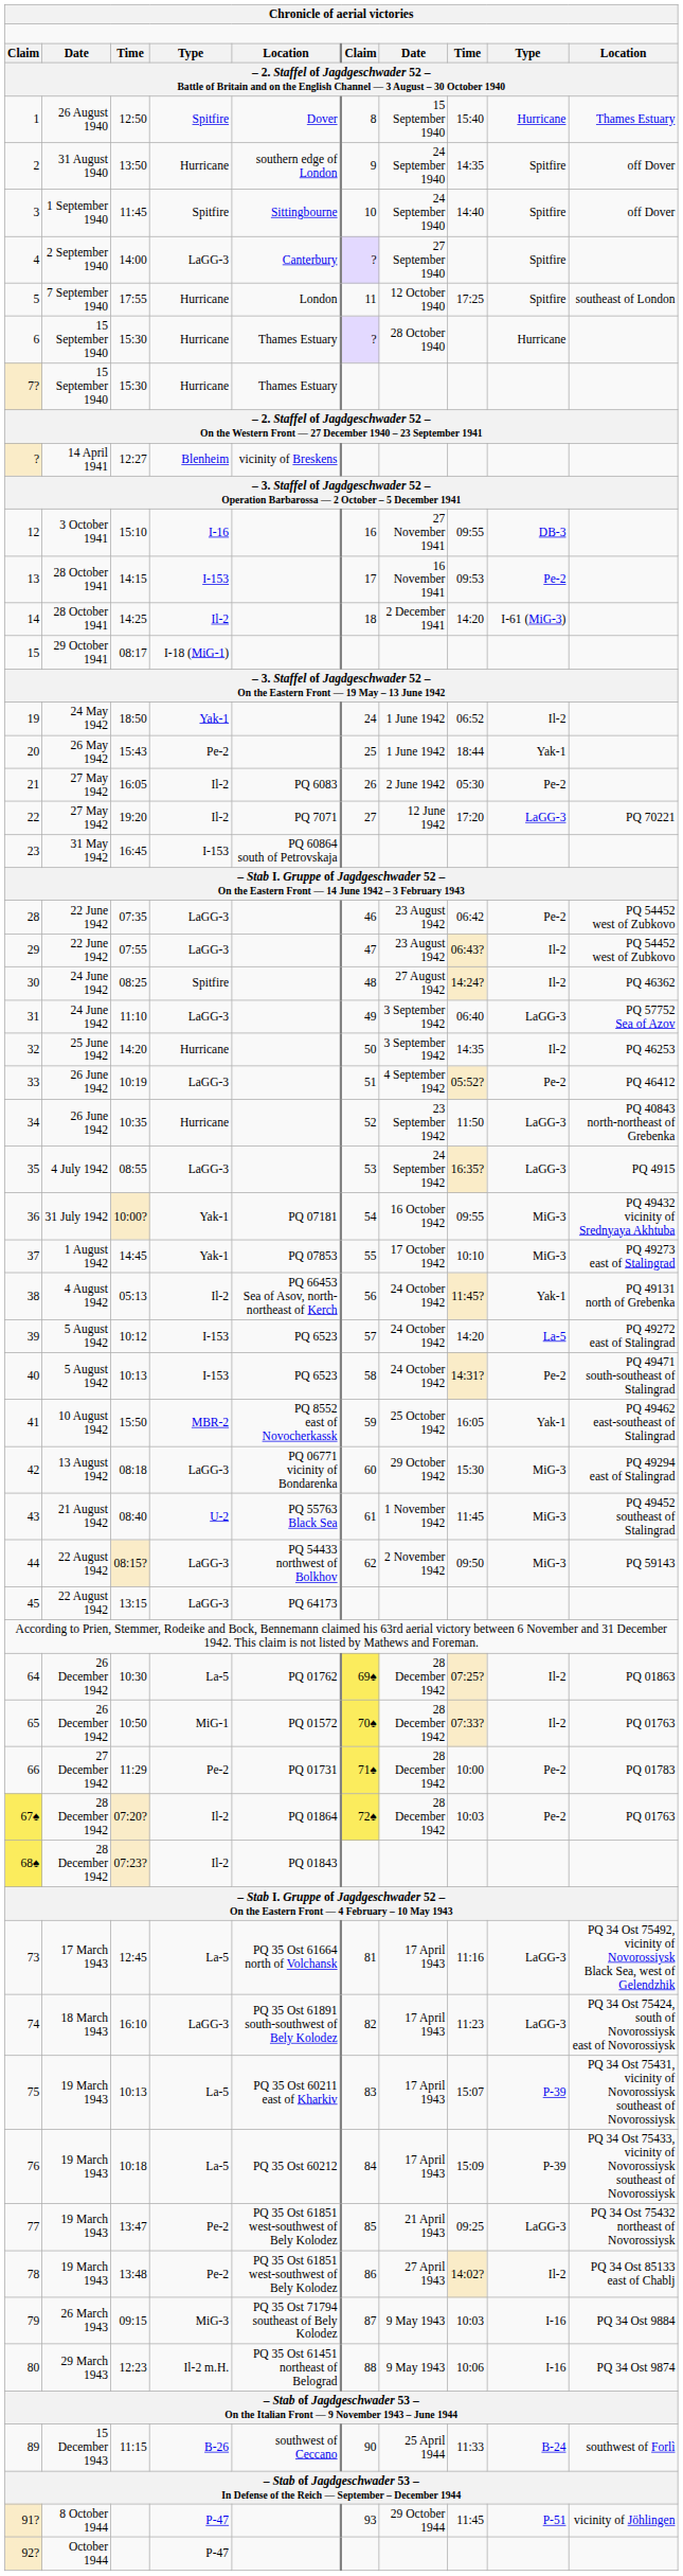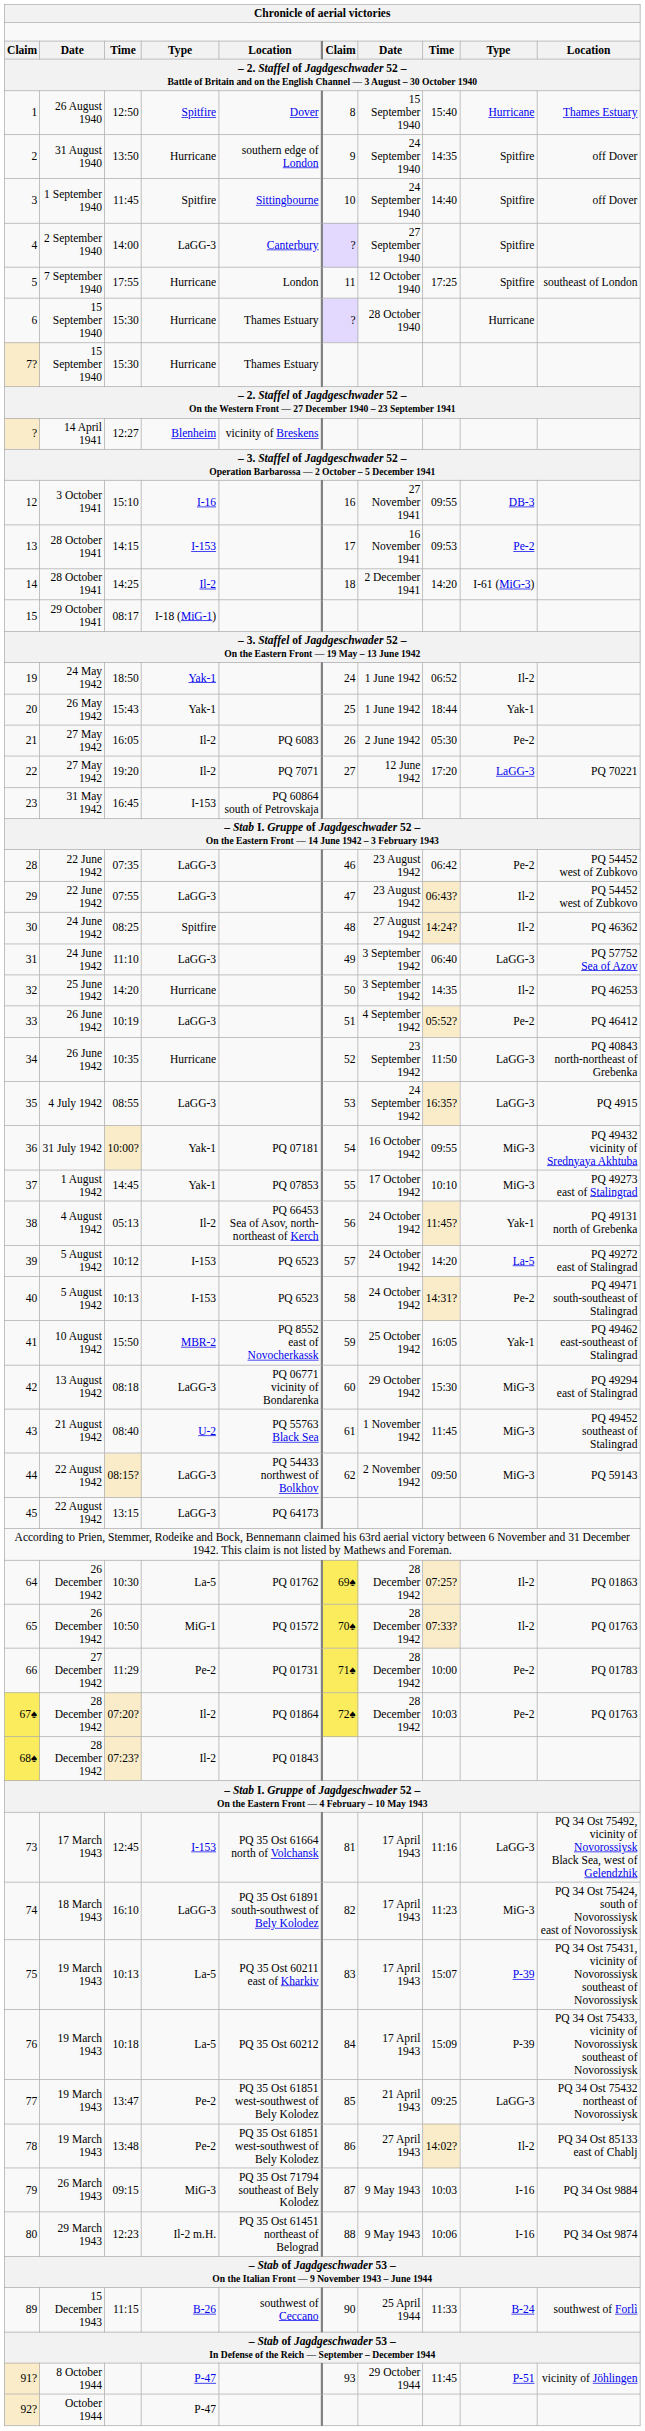20 | column 4: Pe-2 -> Yak-1
73 | column 4: La-5 -> I-153
74 | column 9: LaGG-3 -> MiG-3
